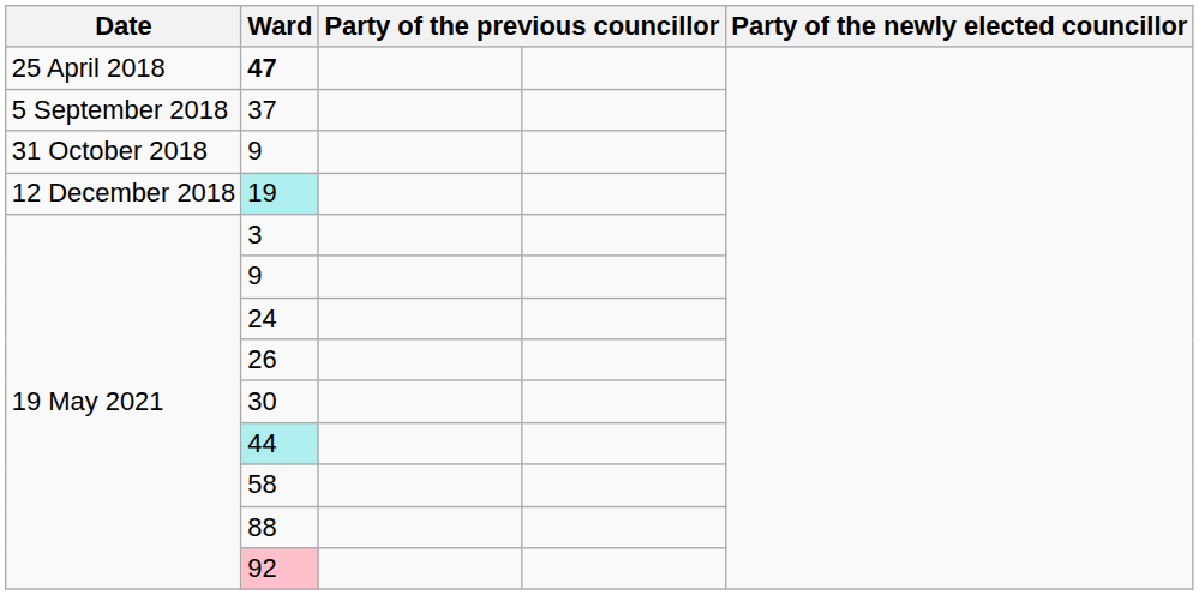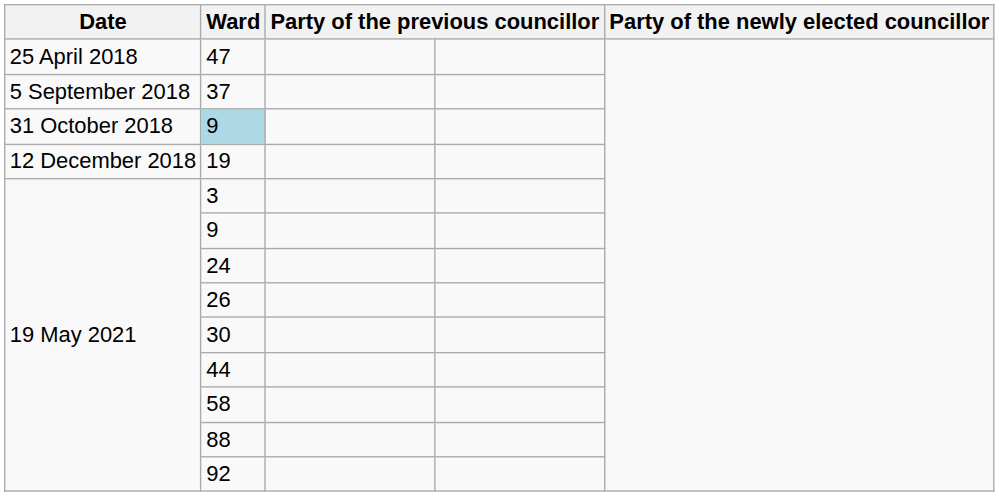47 | Ward: bold -> normal
31 October 2018 / 9 | Ward: no background -> lightblue background
19 | Ward: paleturquoise background -> no background
44 | Ward: paleturquoise background -> no background
92 | Ward: pink background -> no background
